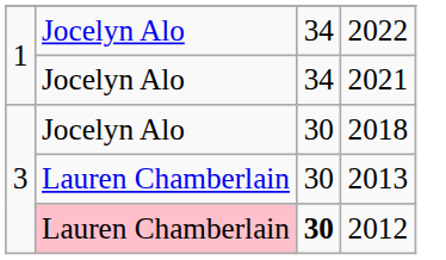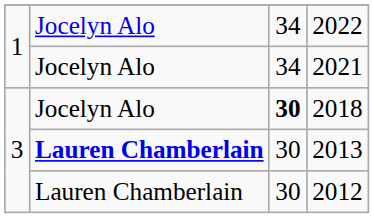2018 | column 3: normal -> bold
2013 | column 2: normal -> bold
2012 | column 2: pink background -> no background
2012 | column 3: bold -> normal
